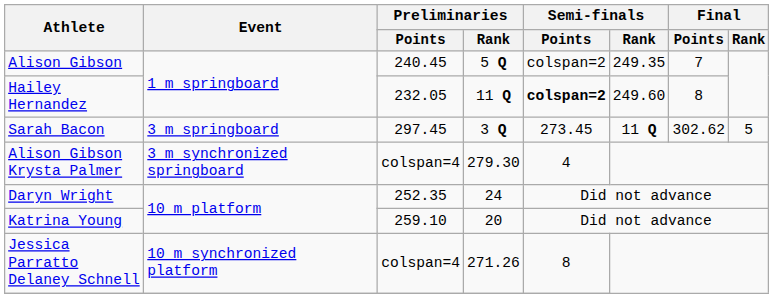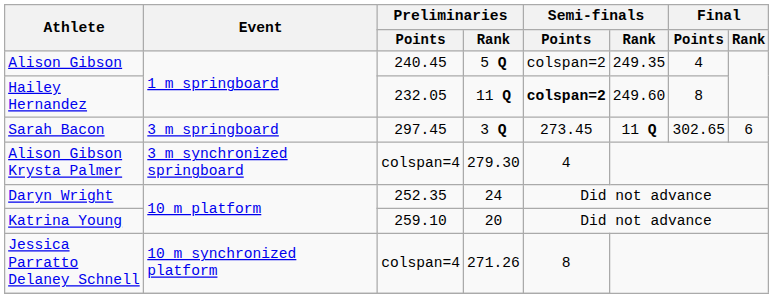Alison Gibson | Final / Points: 7 -> 4
Sarah Bacon | Final / Points: 302.62 -> 302.65
Sarah Bacon | Final / Rank: 5 -> 6
